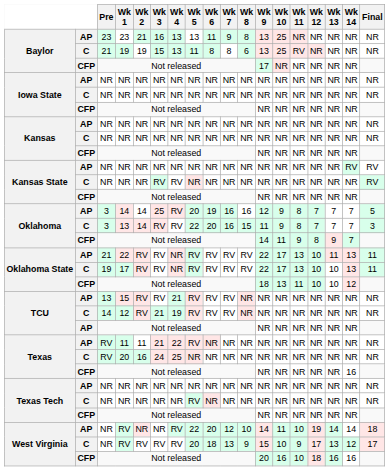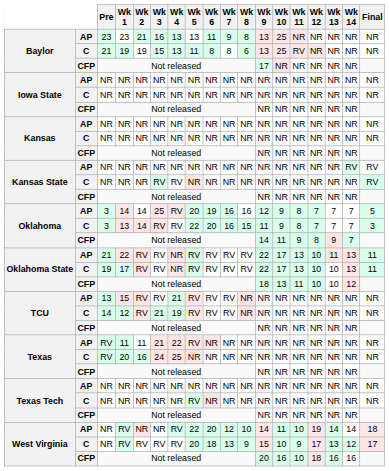TCU / Not released | column 2: AP -> CFP
Texas / Not released | Wk 14: 16 -> NR
